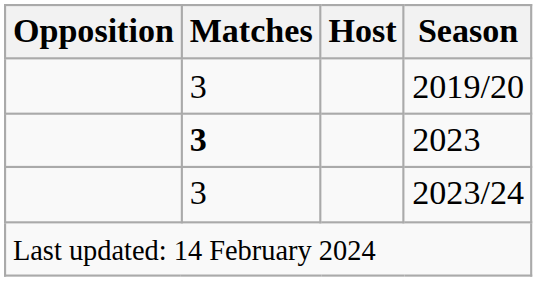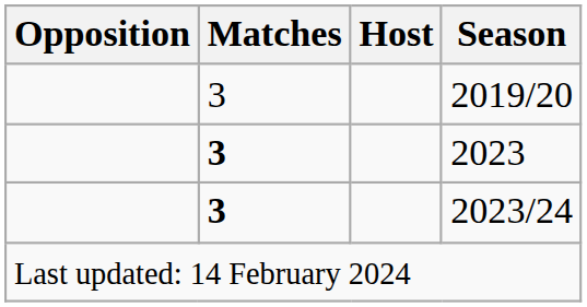2023/24 | Matches: normal -> bold
